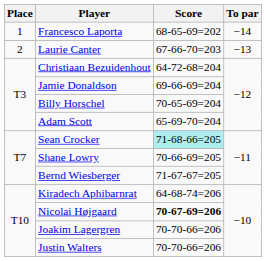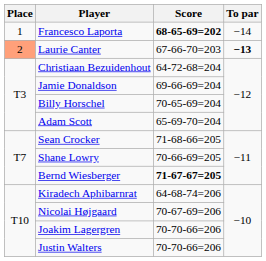Francesco Laporta | Score: normal -> bold
Laurie Canter | Place: no background -> lightsalmon background
Laurie Canter | To par: normal -> bold
Sean Crocker | Score: paleturquoise background -> no background
Bernd Wiesberger | Score: normal -> bold
Nicolai Højgaard | Score: bold -> normal
